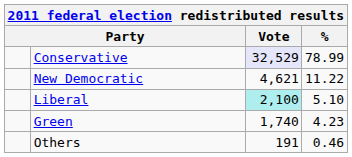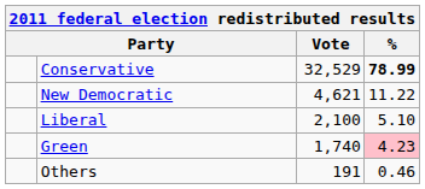Conservative | Vote: lavender background -> no background
Conservative | %: normal -> bold
Liberal | Vote: paleturquoise background -> no background
Green | %: no background -> pink background
